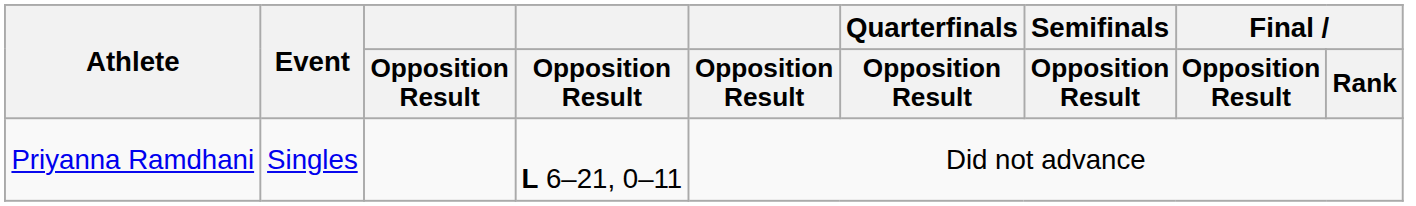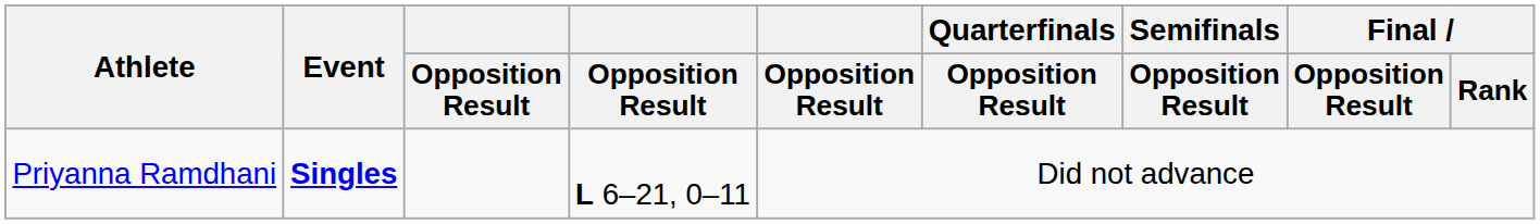Priyanna Ramdhani | Event: normal -> bold
